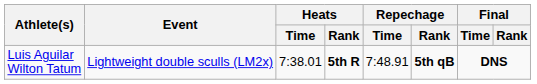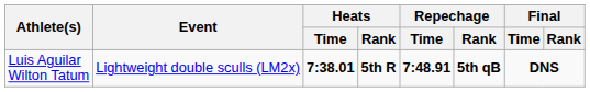Luis Aguilar Wilton Tatum | Heats / Time: normal -> bold
Luis Aguilar Wilton Tatum | Repechage / Time: normal -> bold
